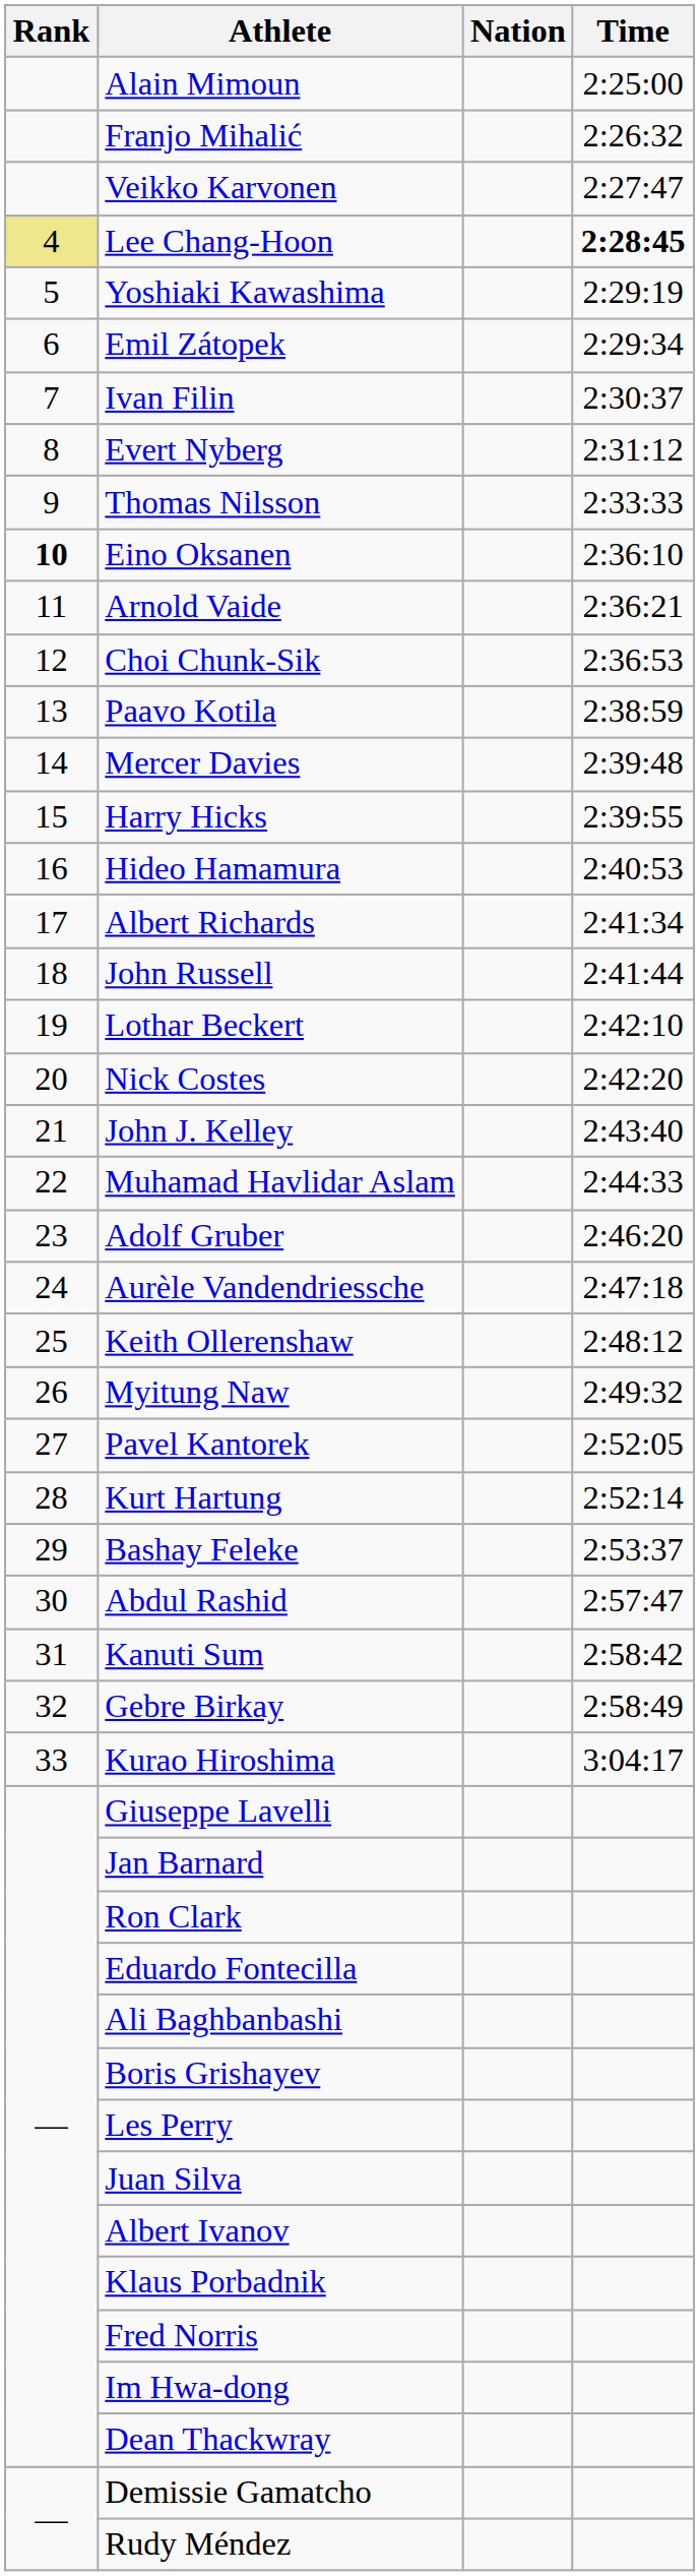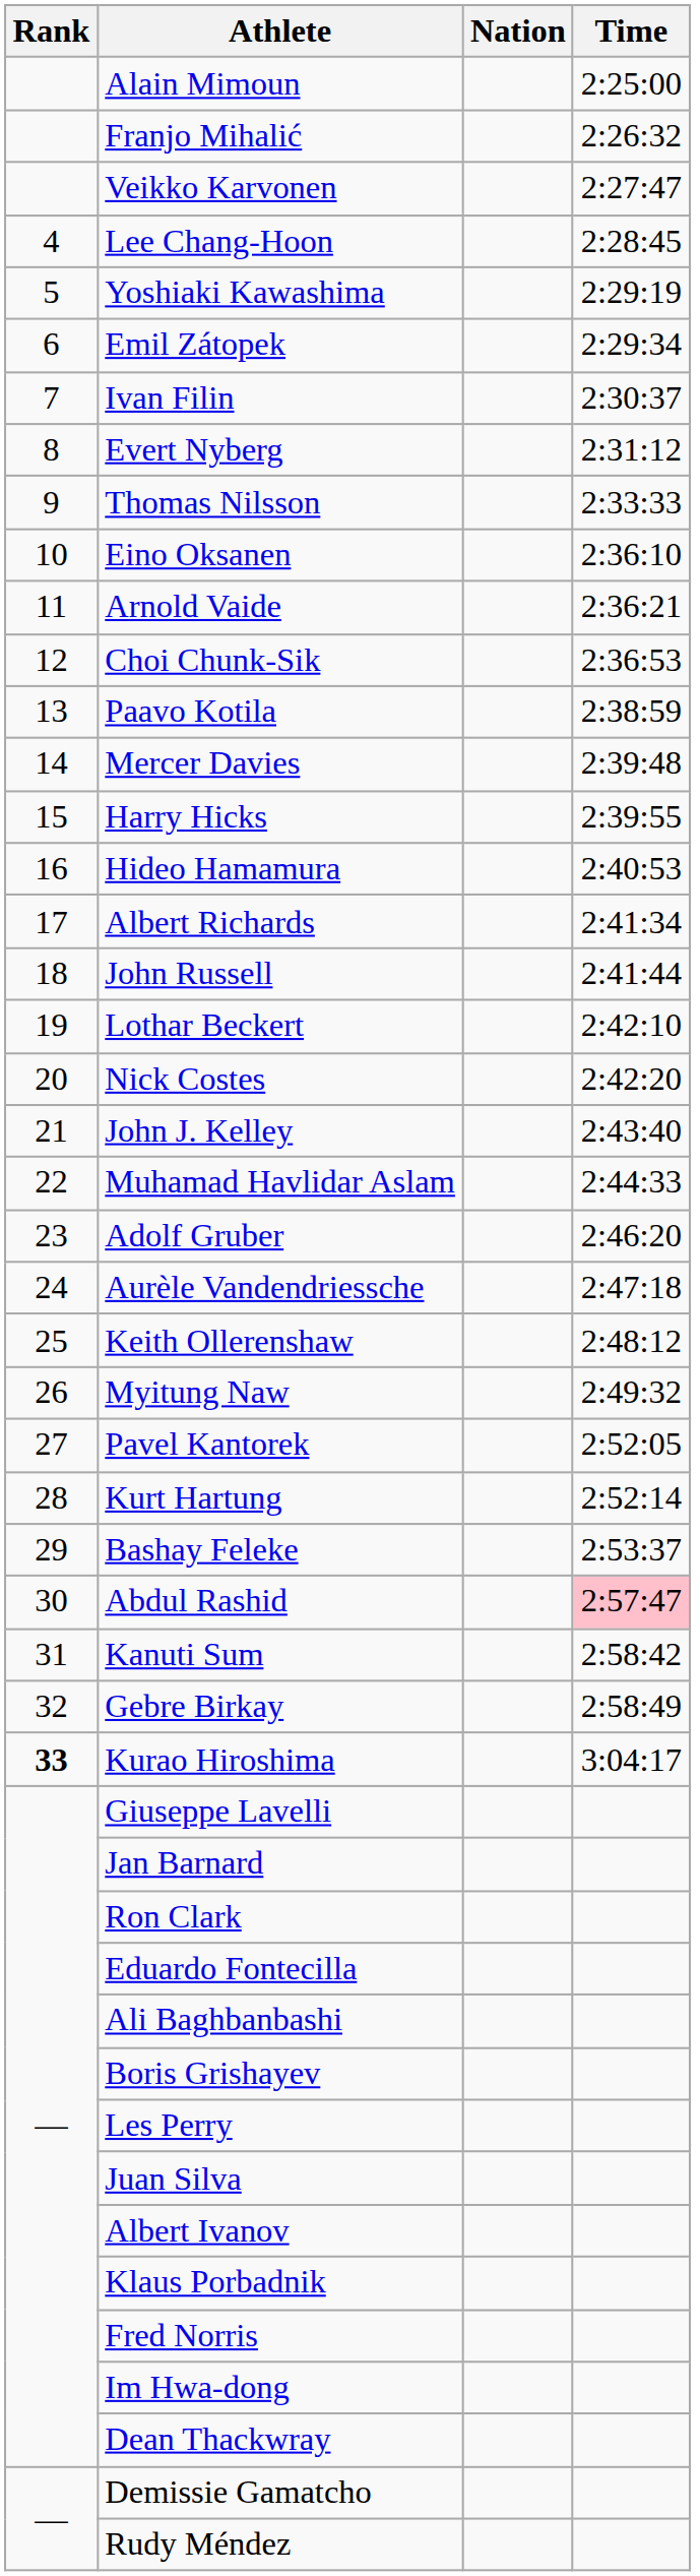Lee Chang-Hoon | Rank: khaki background -> no background
Lee Chang-Hoon | Time: bold -> normal
Eino Oksanen | Rank: bold -> normal
Abdul Rashid | Time: no background -> pink background
Kurao Hiroshima | Rank: normal -> bold
